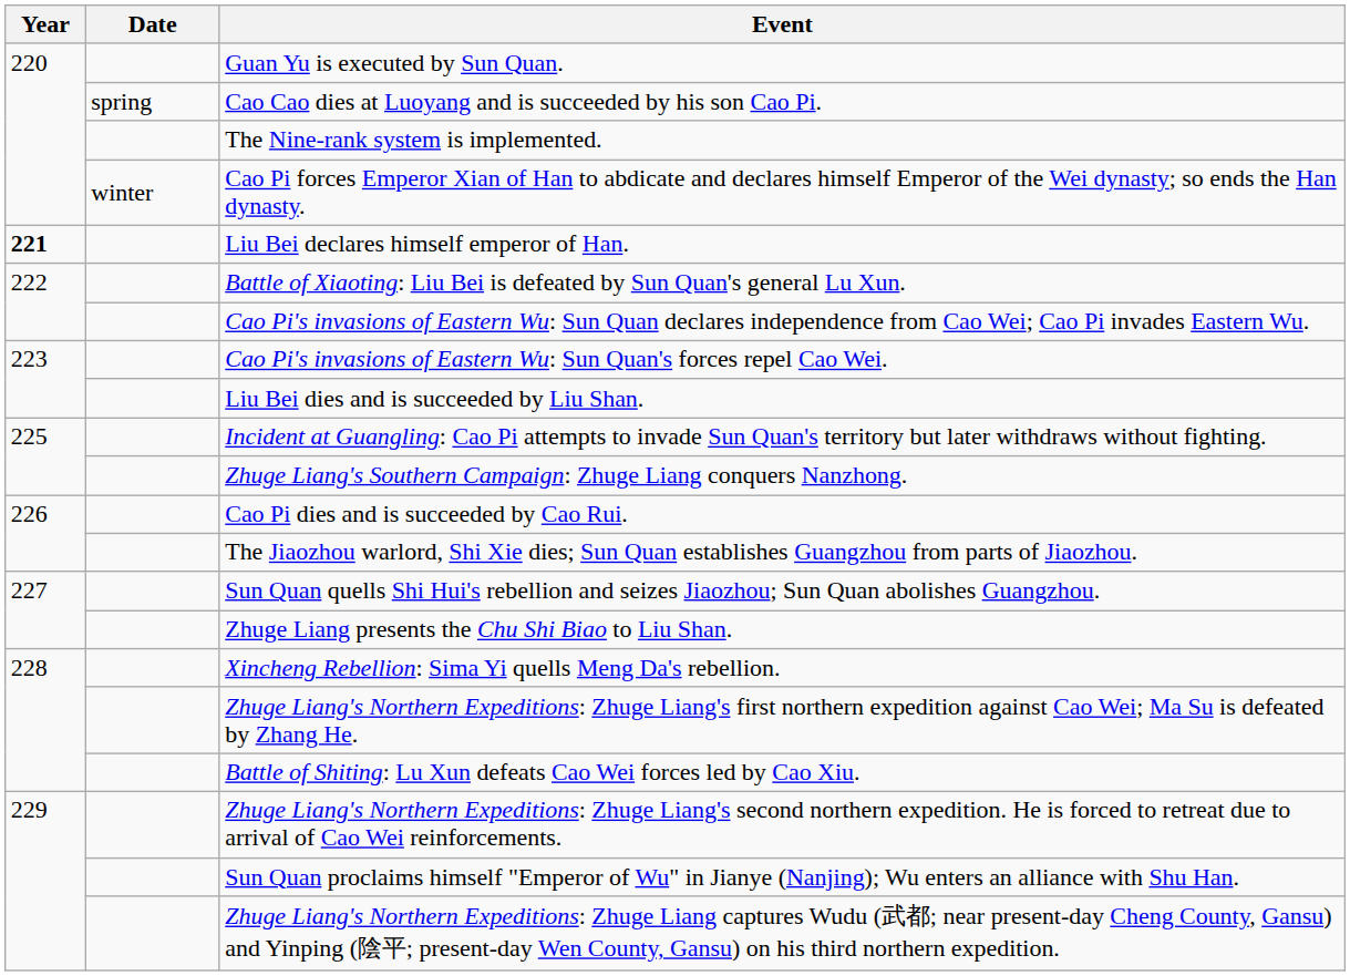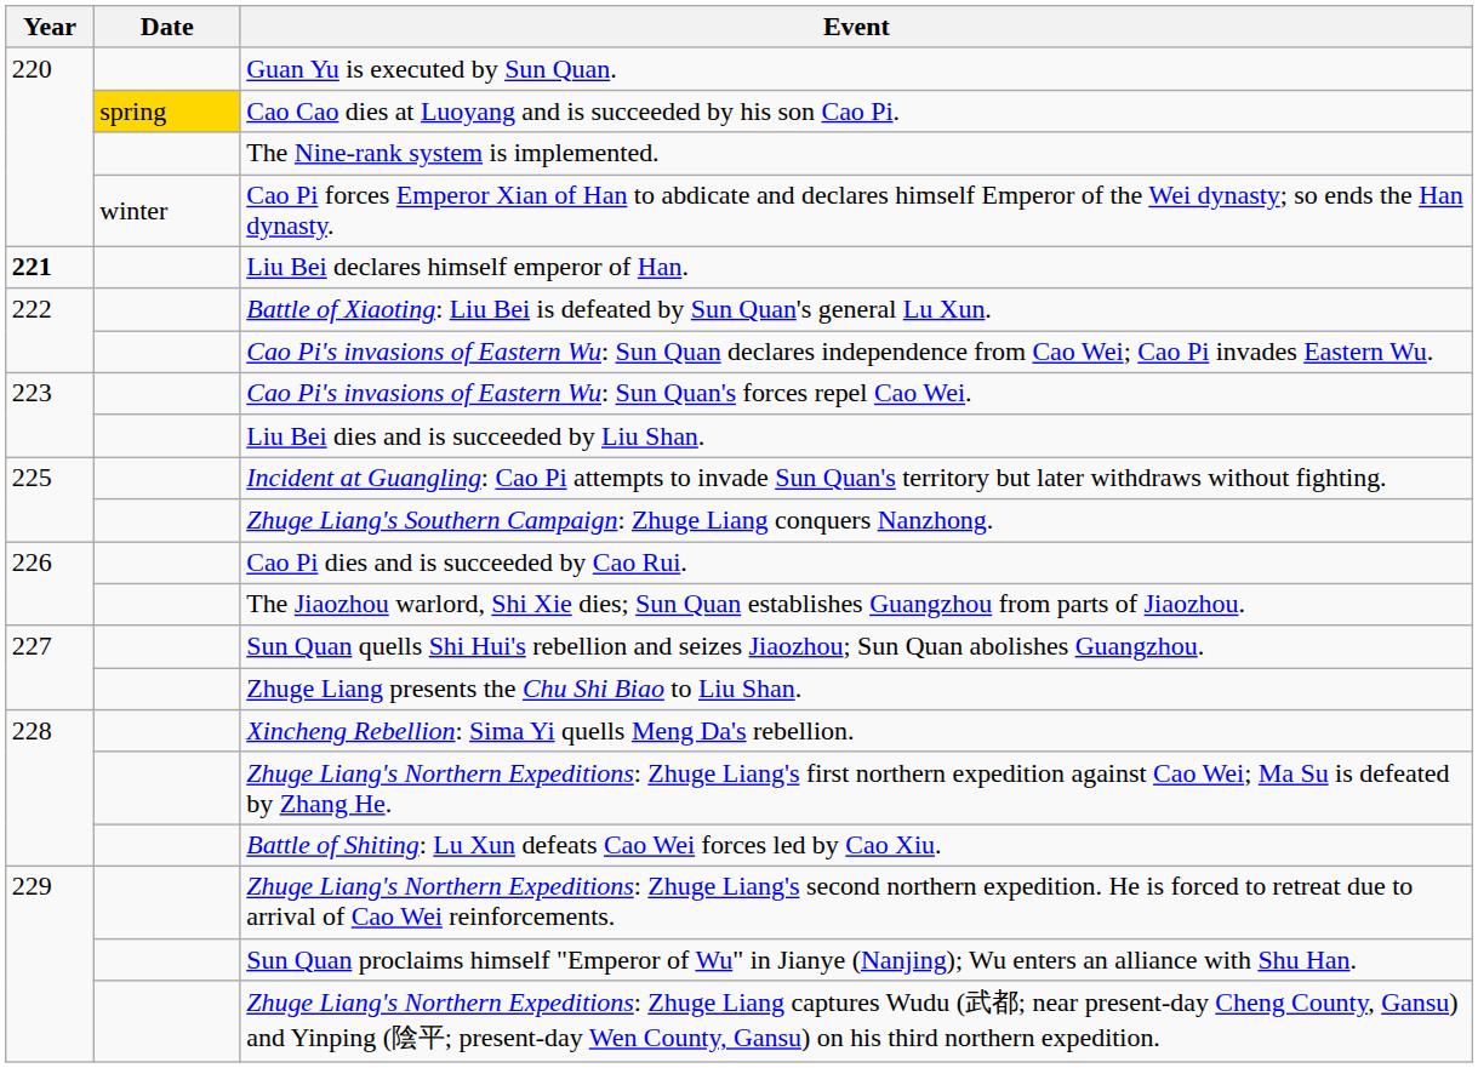Cao Cao dies at Luoyang and is succeeded by his son Cao Pi. | Date: no background -> gold background
